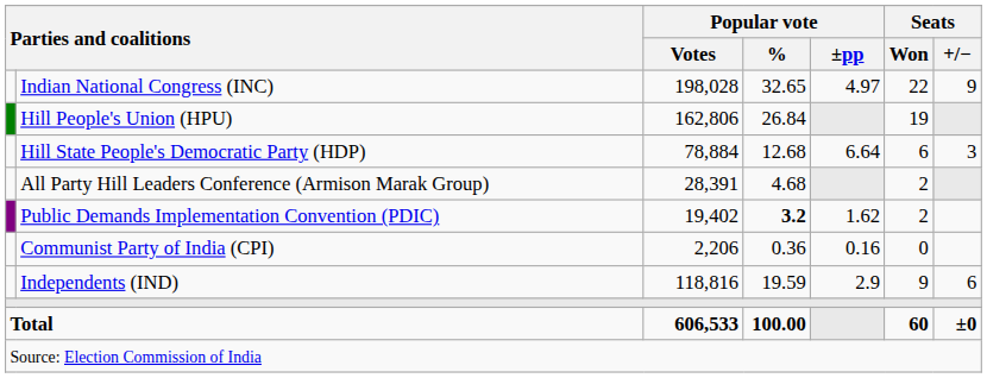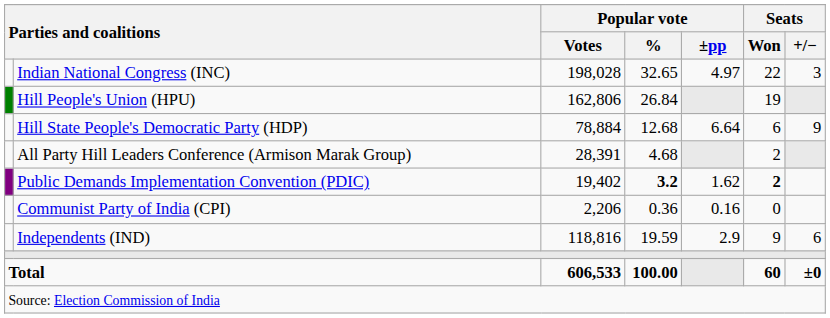Indian National Congress (INC) | Seats / +/−: 9 -> 3
Hill State People's Democratic Party (HDP) | Seats / +/−: 3 -> 9
Public Demands Implementation Convention (PDIC) | Seats / Won: normal -> bold
